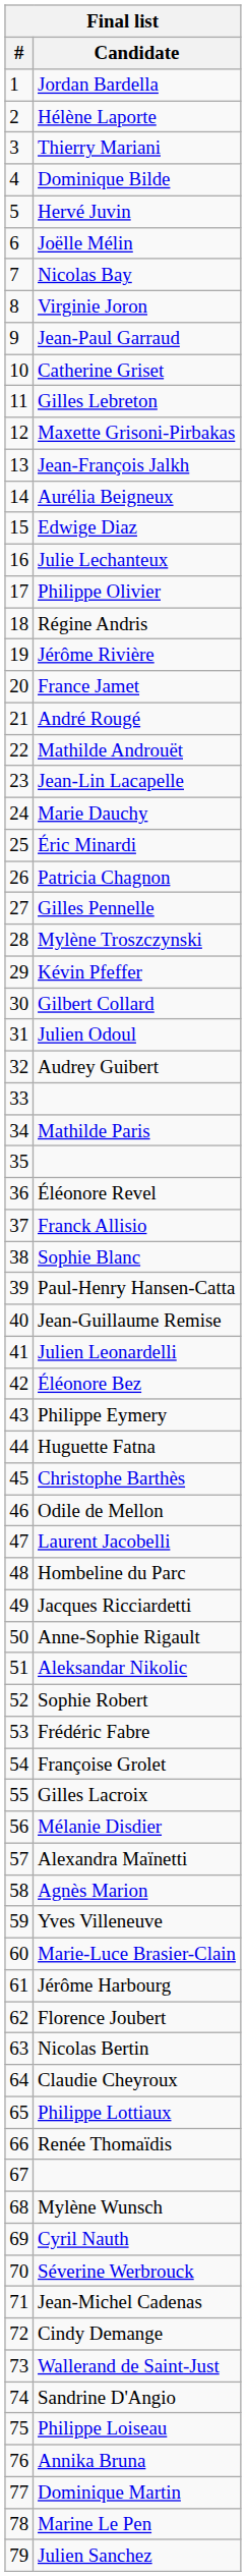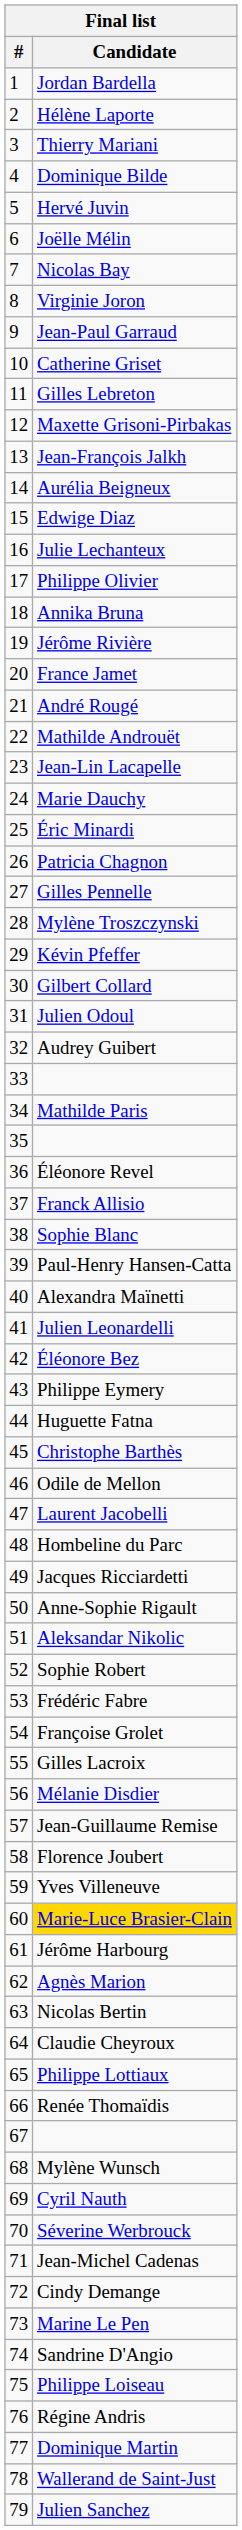row 20 | Candidate: Régine Andris -> Annika Bruna
row 42 | Candidate: Jean-Guillaume Remise -> Alexandra Maïnetti
row 59 | Candidate: Alexandra Maïnetti -> Jean-Guillaume Remise
row 60 | Candidate: Agnès Marion -> Florence Joubert
row 62 | Candidate: no background -> gold background
row 64 | Candidate: Florence Joubert -> Agnès Marion
row 75 | Candidate: Wallerand de Saint-Just -> Marine Le Pen
row 78 | Candidate: Annika Bruna -> Régine Andris
row 80 | Candidate: Marine Le Pen -> Wallerand de Saint-Just
